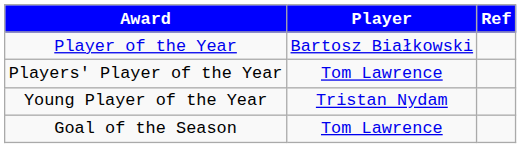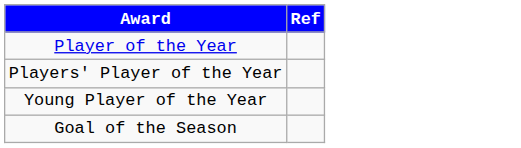- column: Player | Bartosz Białkowski | Tom Lawrence | Tristan Nydam | Tom Lawrence
